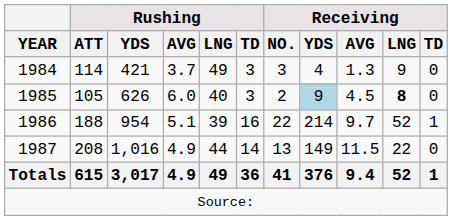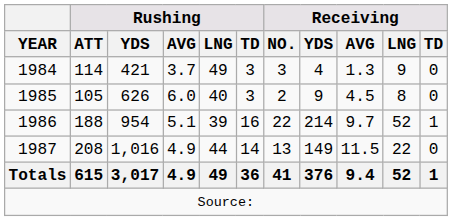1985 | Receiving / YDS: lightblue background -> no background
1985 | Receiving / LNG: bold -> normal
